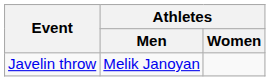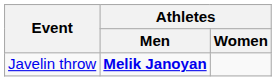Javelin throw | Athletes / Men: normal -> bold
